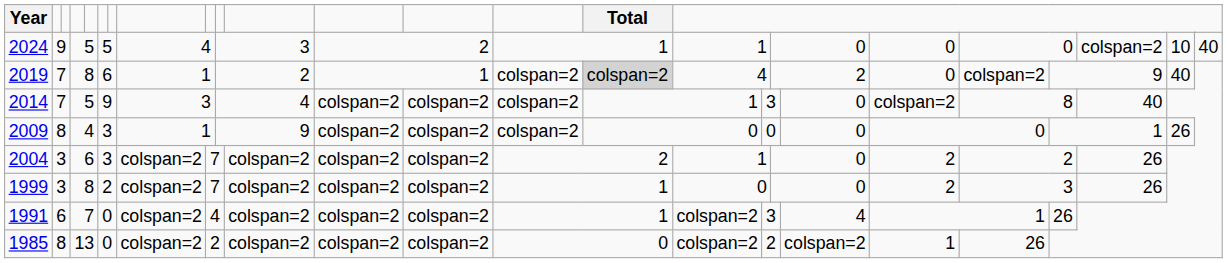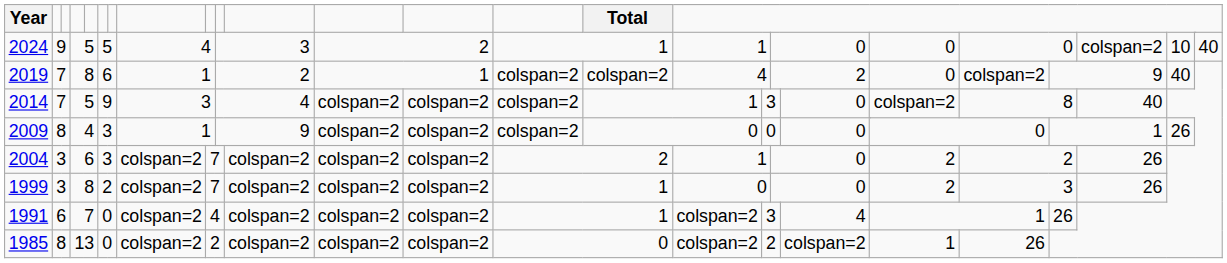2019 | Total: lightgrey background -> no background
